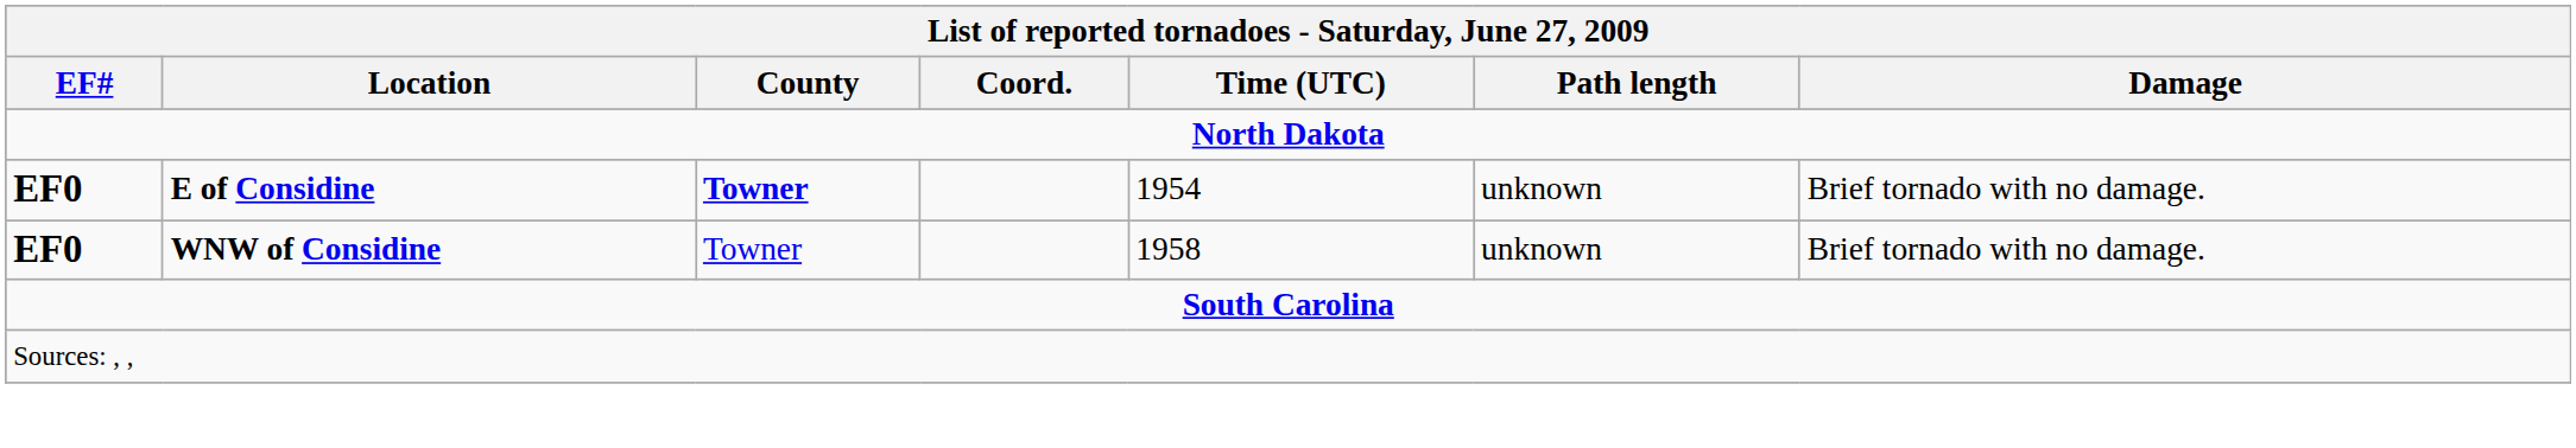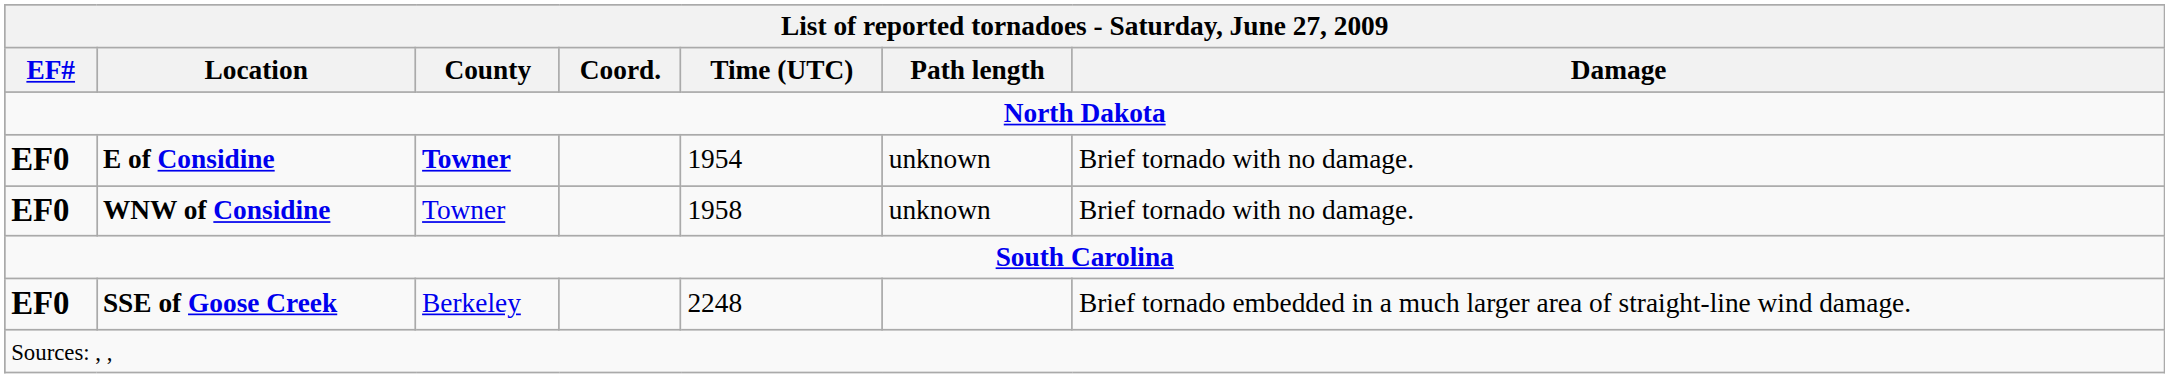+ row: EF0 | SSE of Goose Creek | Berkeley | 2248 | Brief tornado embedded in a much larger area of straight-line wind damage.
